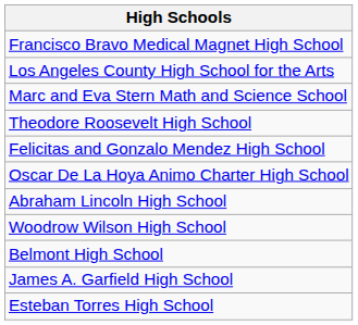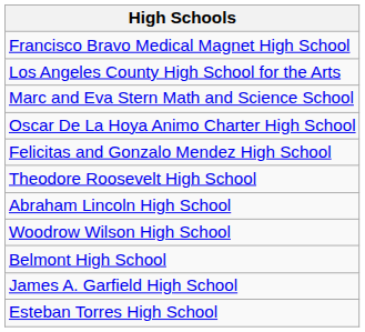row 5 | column 1: Theodore Roosevelt High School -> Oscar De La Hoya Animo Charter High School
row 7 | column 1: Oscar De La Hoya Animo Charter High School -> Theodore Roosevelt High School
